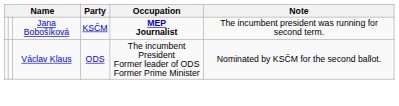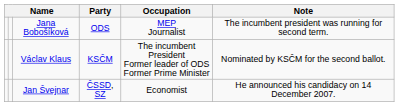Jana Bobošíková | Party: KSČM -> ODS
Jana Bobošíková | Occupation: bold -> normal
Václav Klaus | Party: ODS -> KSČM
+ row: Jan Švejnar | ČSSD, SZ | Economist | He announced his candidacy on 14 December 2007.
